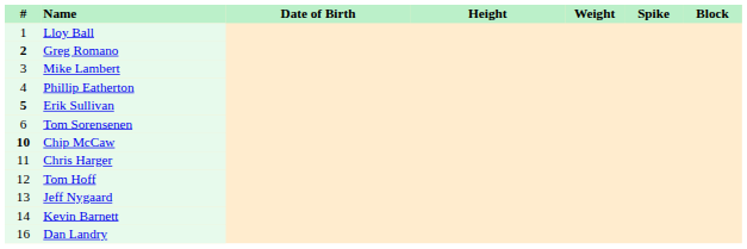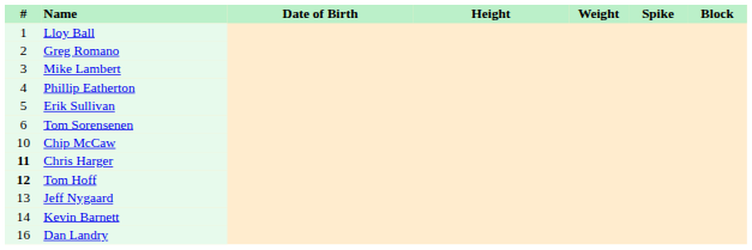Greg Romano | #: bold -> normal
Erik Sullivan | #: bold -> normal
Chip McCaw | #: bold -> normal
Chris Harger | #: normal -> bold
Tom Hoff | #: normal -> bold
